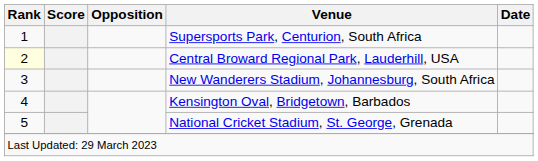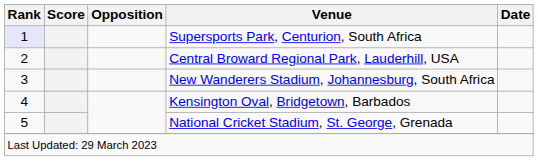Supersports Park, Centurion, South Africa | Rank: no background -> lavender background
Central Broward Regional Park, Lauderhill, USA | Rank: lightyellow background -> no background
